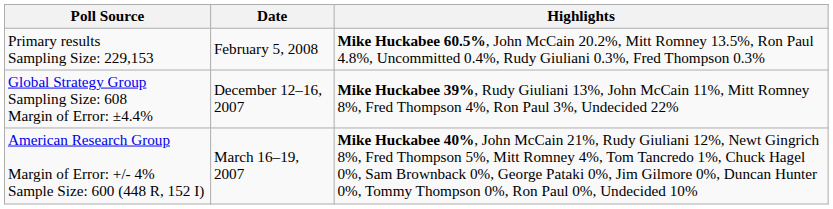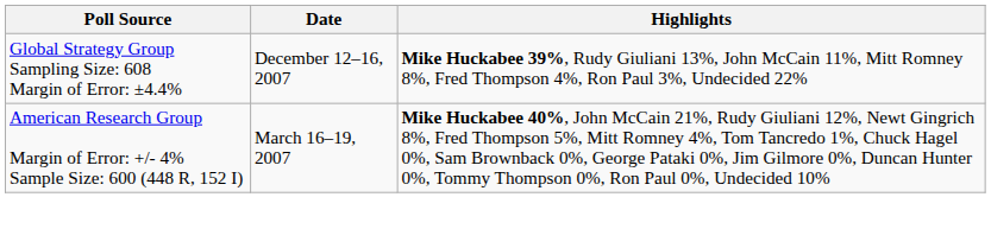- row: Primary results Sampling Size: 229,153 | February 5, 2008 | Mike Huckabee 60.5%, John McCain 20.2%, Mitt Romney 13.5%, Ron Paul 4.8%, Uncommitted 0.4%, Rudy Giuliani 0.3%, Fred Thompson 0.3%
